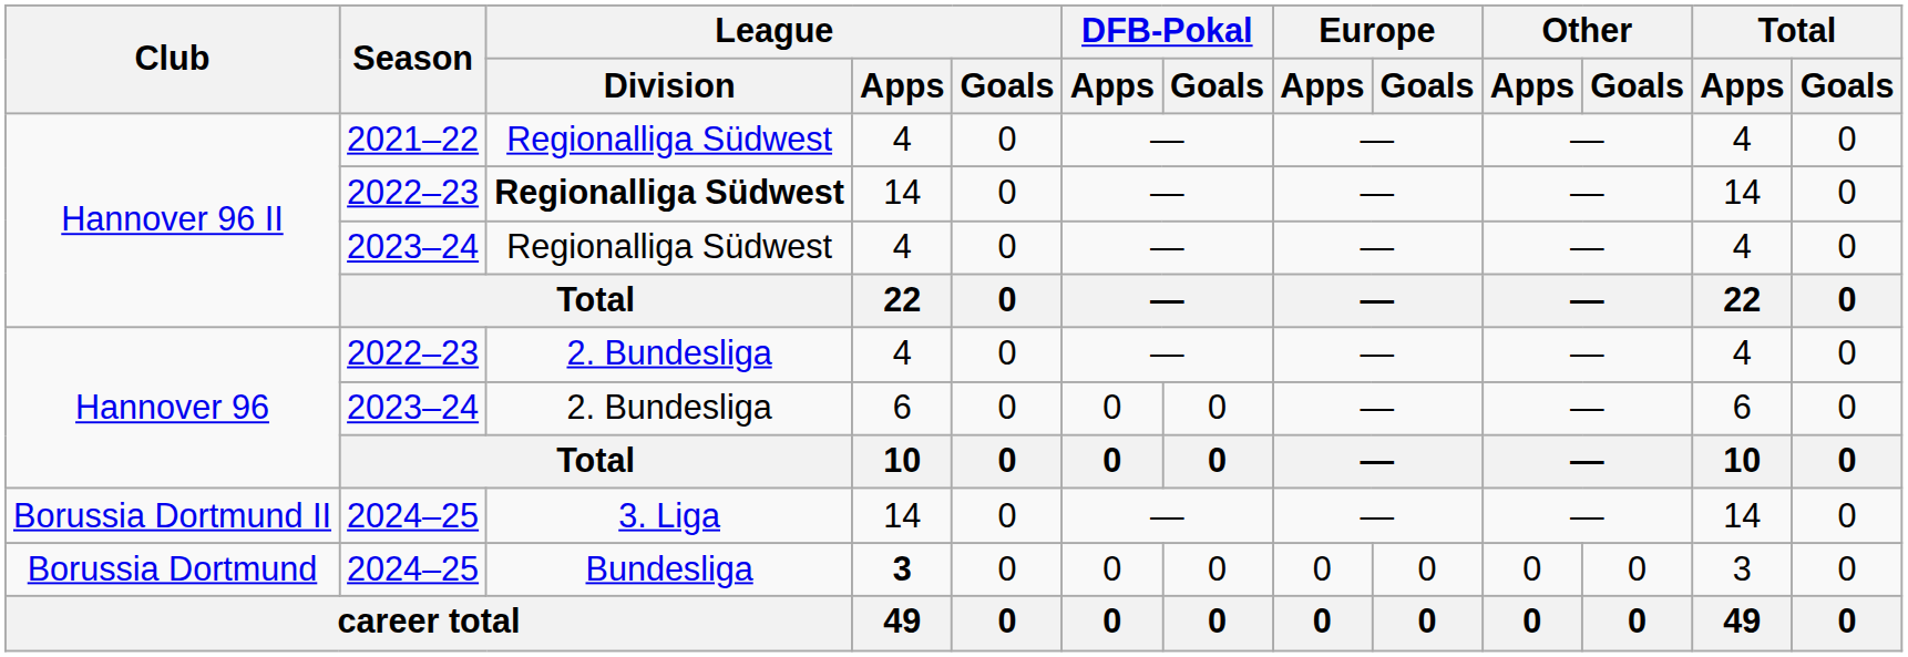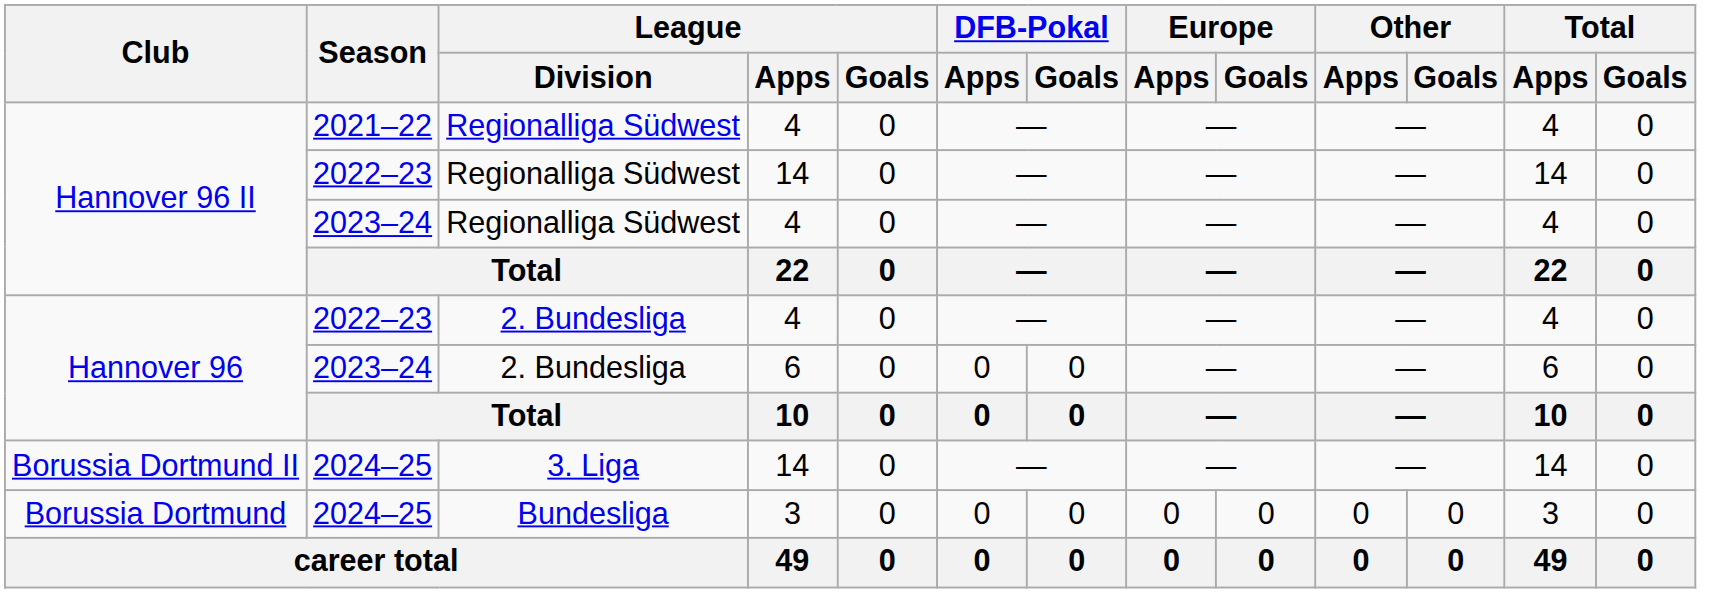Hannover 96 II / 2022–23 | League / Division: bold -> normal
Borussia Dortmund | League / Apps: bold -> normal
